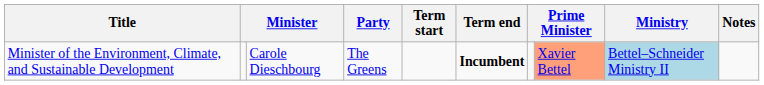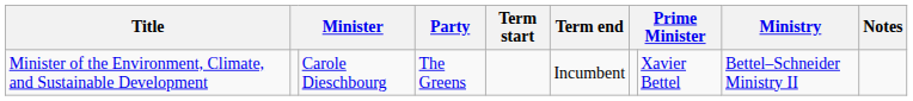row 2 | Term end: bold -> normal
row 2 | column 8: lightsalmon background -> no background
row 2 | Ministry: lightblue background -> no background
